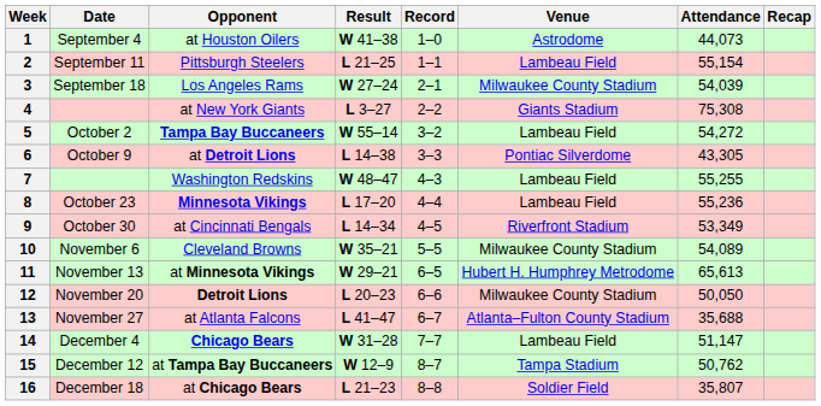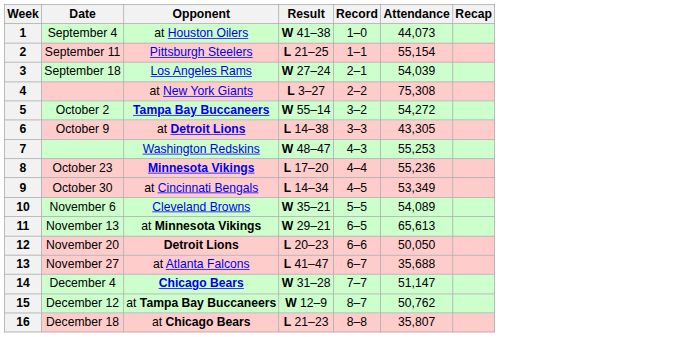- column: Venue | Astrodome | Lambeau Field | Milwaukee County Stadium | Giants Stadium | Lambeau Field | Pontiac Silverdome | Lambeau Field | Lambeau Field | Riverfront Stadium | Milwaukee County Stadium | Hubert H. Humphrey Metrodome | Milwaukee County Stadium | Atlanta–Fulton County Stadium | Lambeau Field | Tampa Stadium | Soldier Field
7 | Attendance: 55,255 -> 55,253
